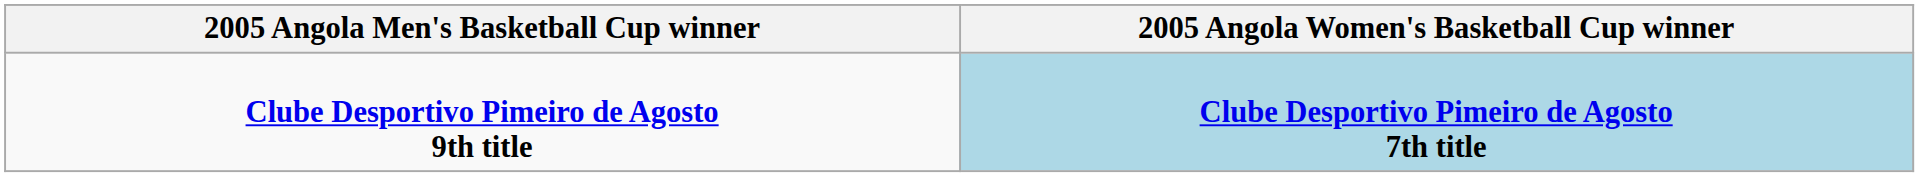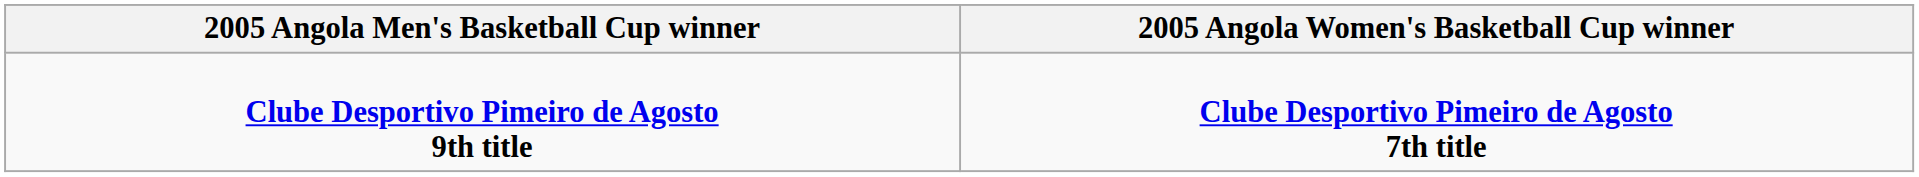Clube Desportivo Pimeiro de Agosto 9th title | 2005 Angola Women's Basketball Cup winner: lightblue background -> no background
